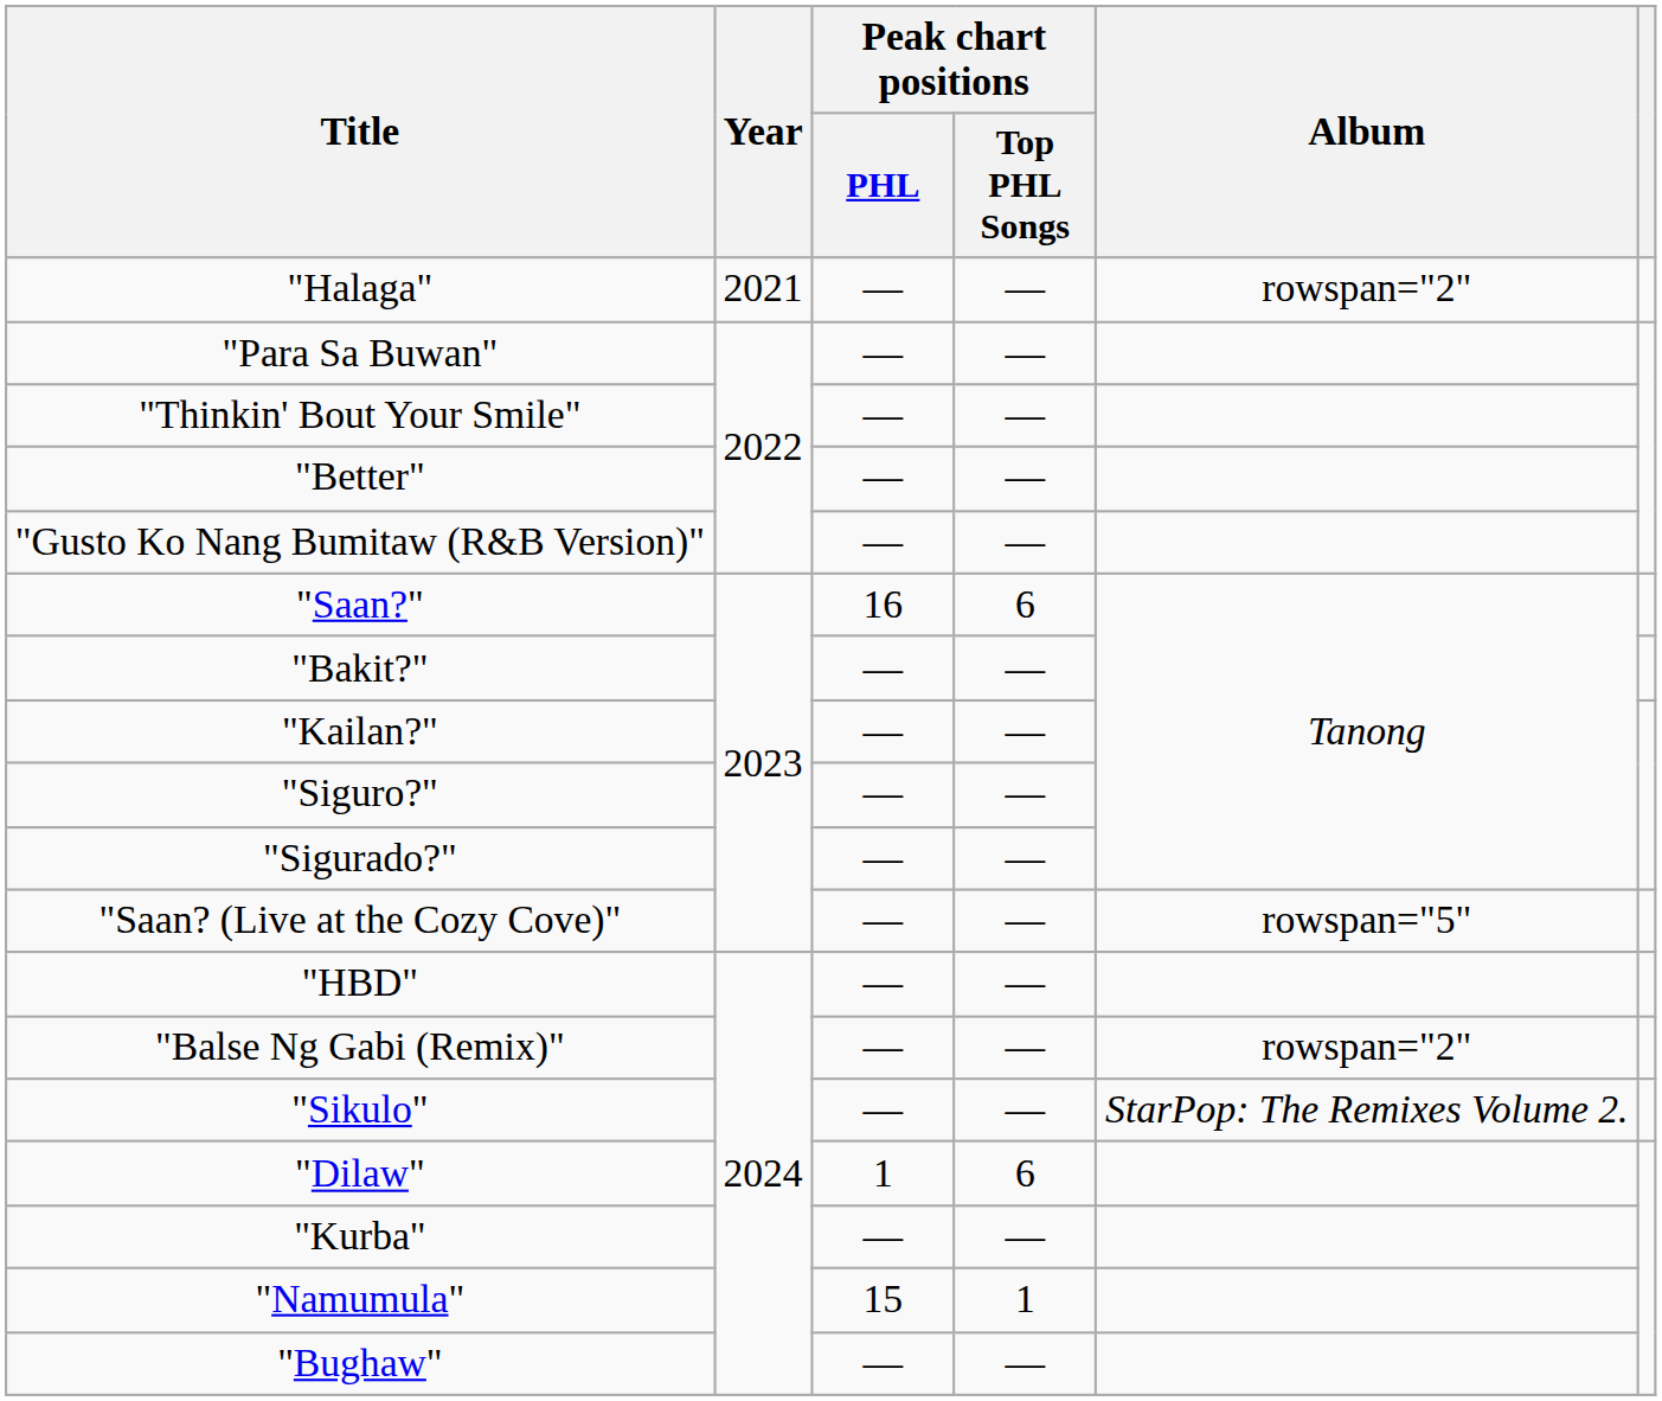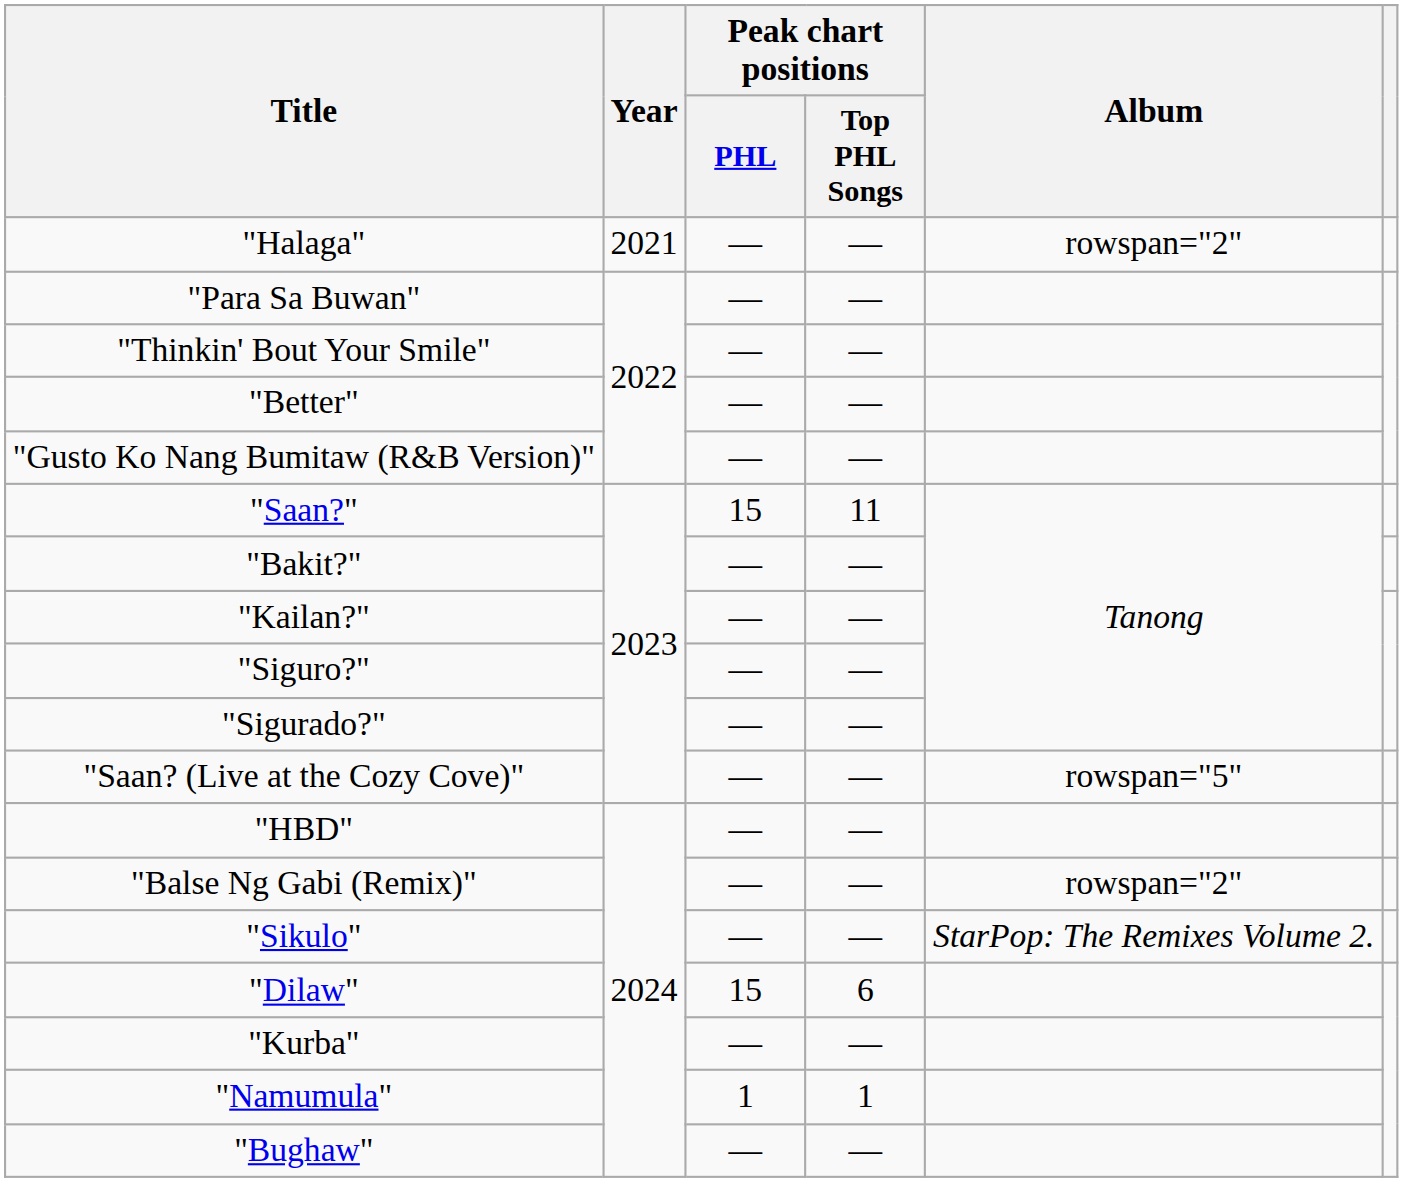"Saan?" | Peak chart positions / PHL: 16 -> 15
"Saan?" | Peak chart positions / Top PHL Songs: 6 -> 11
"Dilaw" | Peak chart positions / PHL: 1 -> 15
"Namumula" | Peak chart positions / PHL: 15 -> 1
